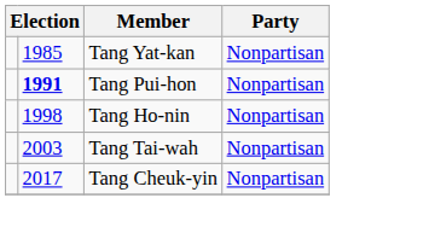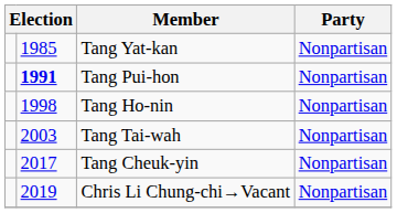+ row: 2019 | Chris Li Chung-chi→Vacant | Nonpartisan
